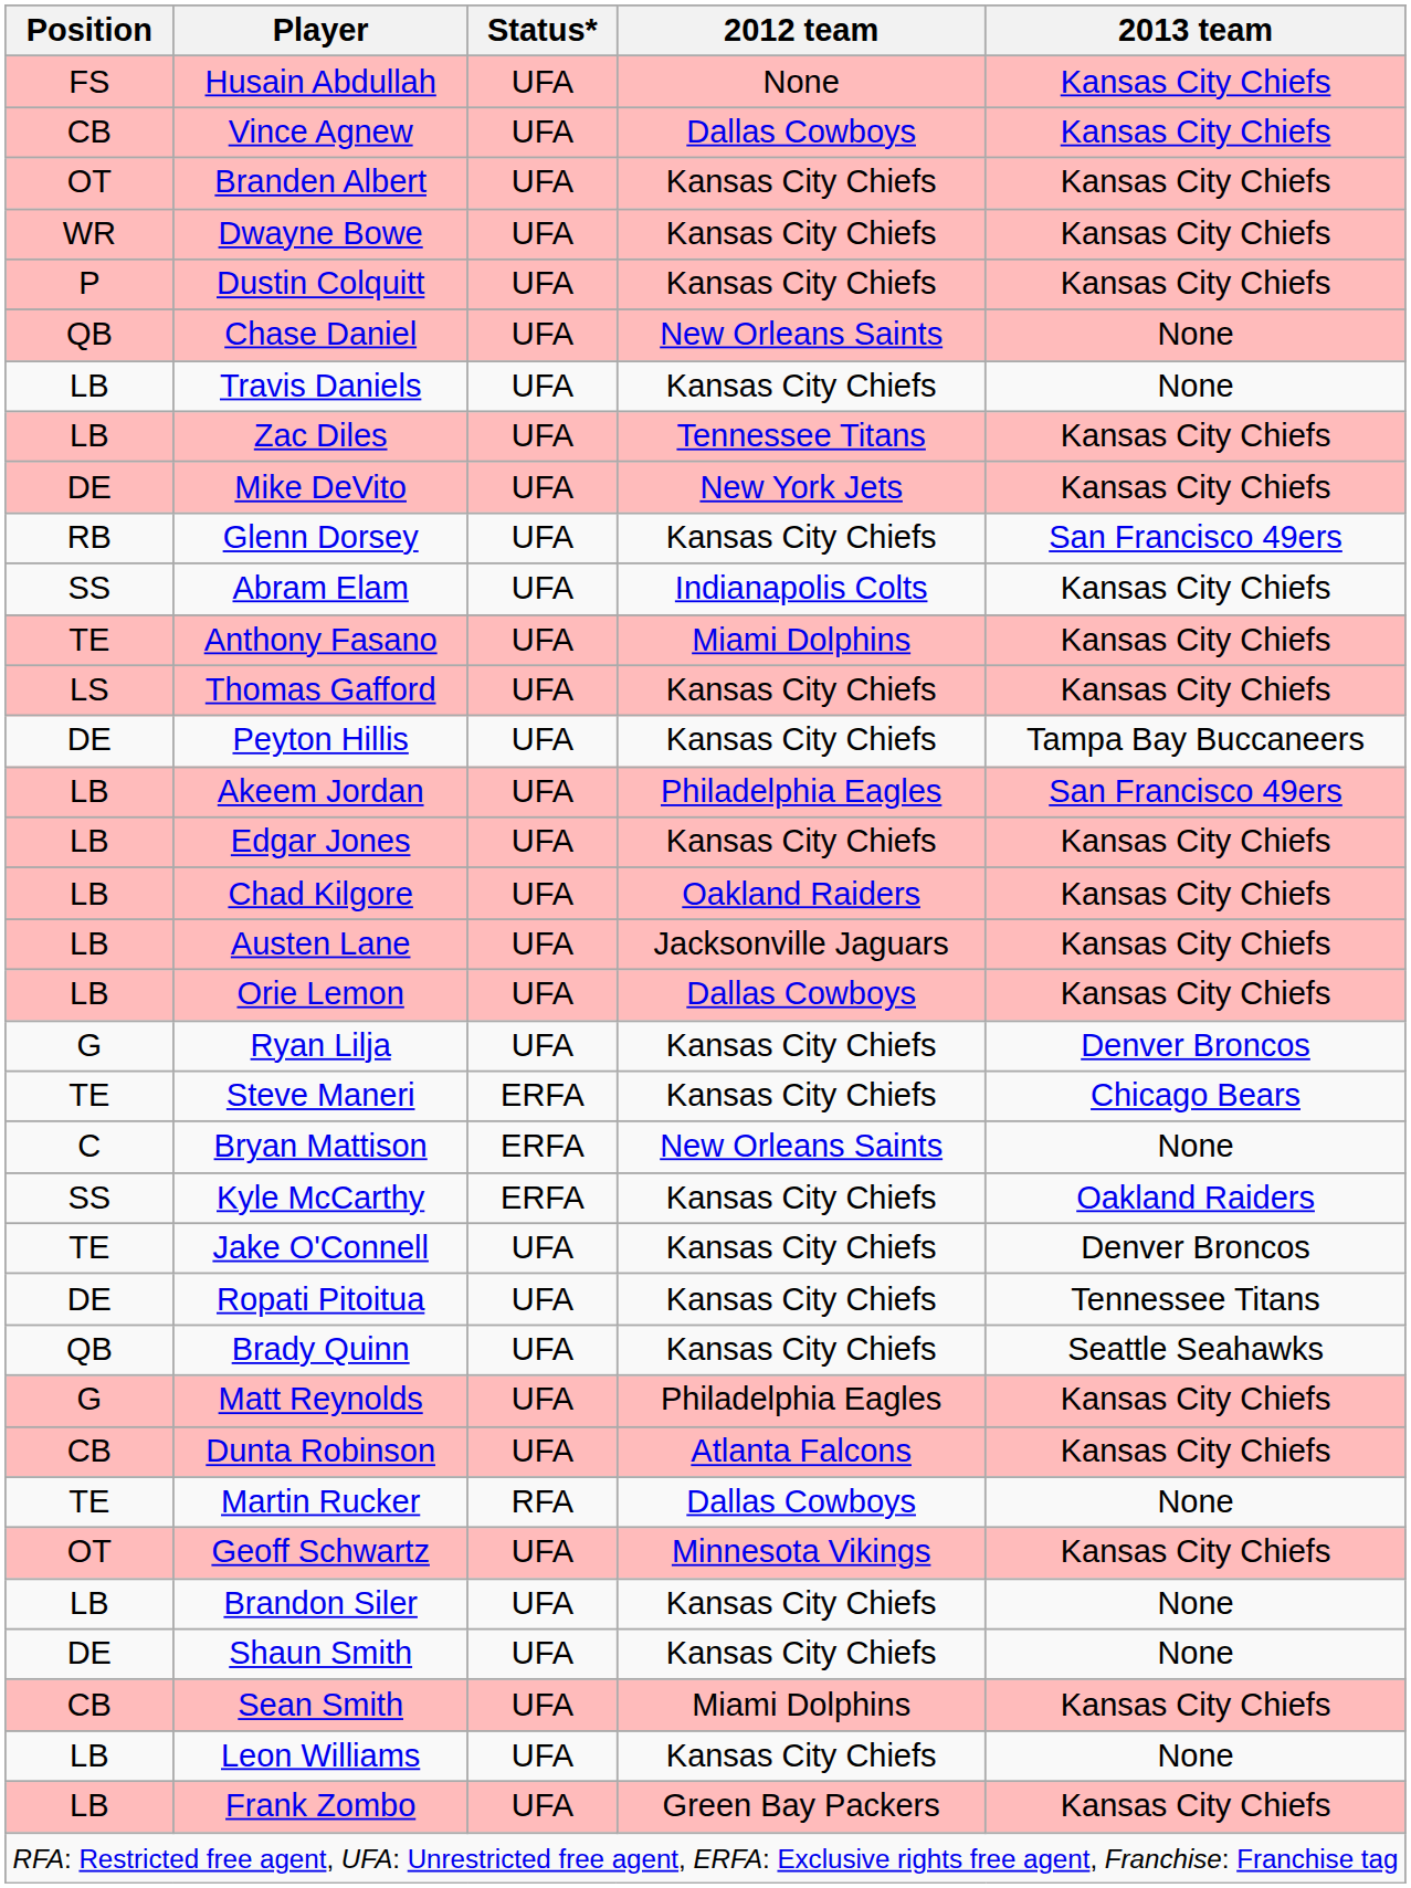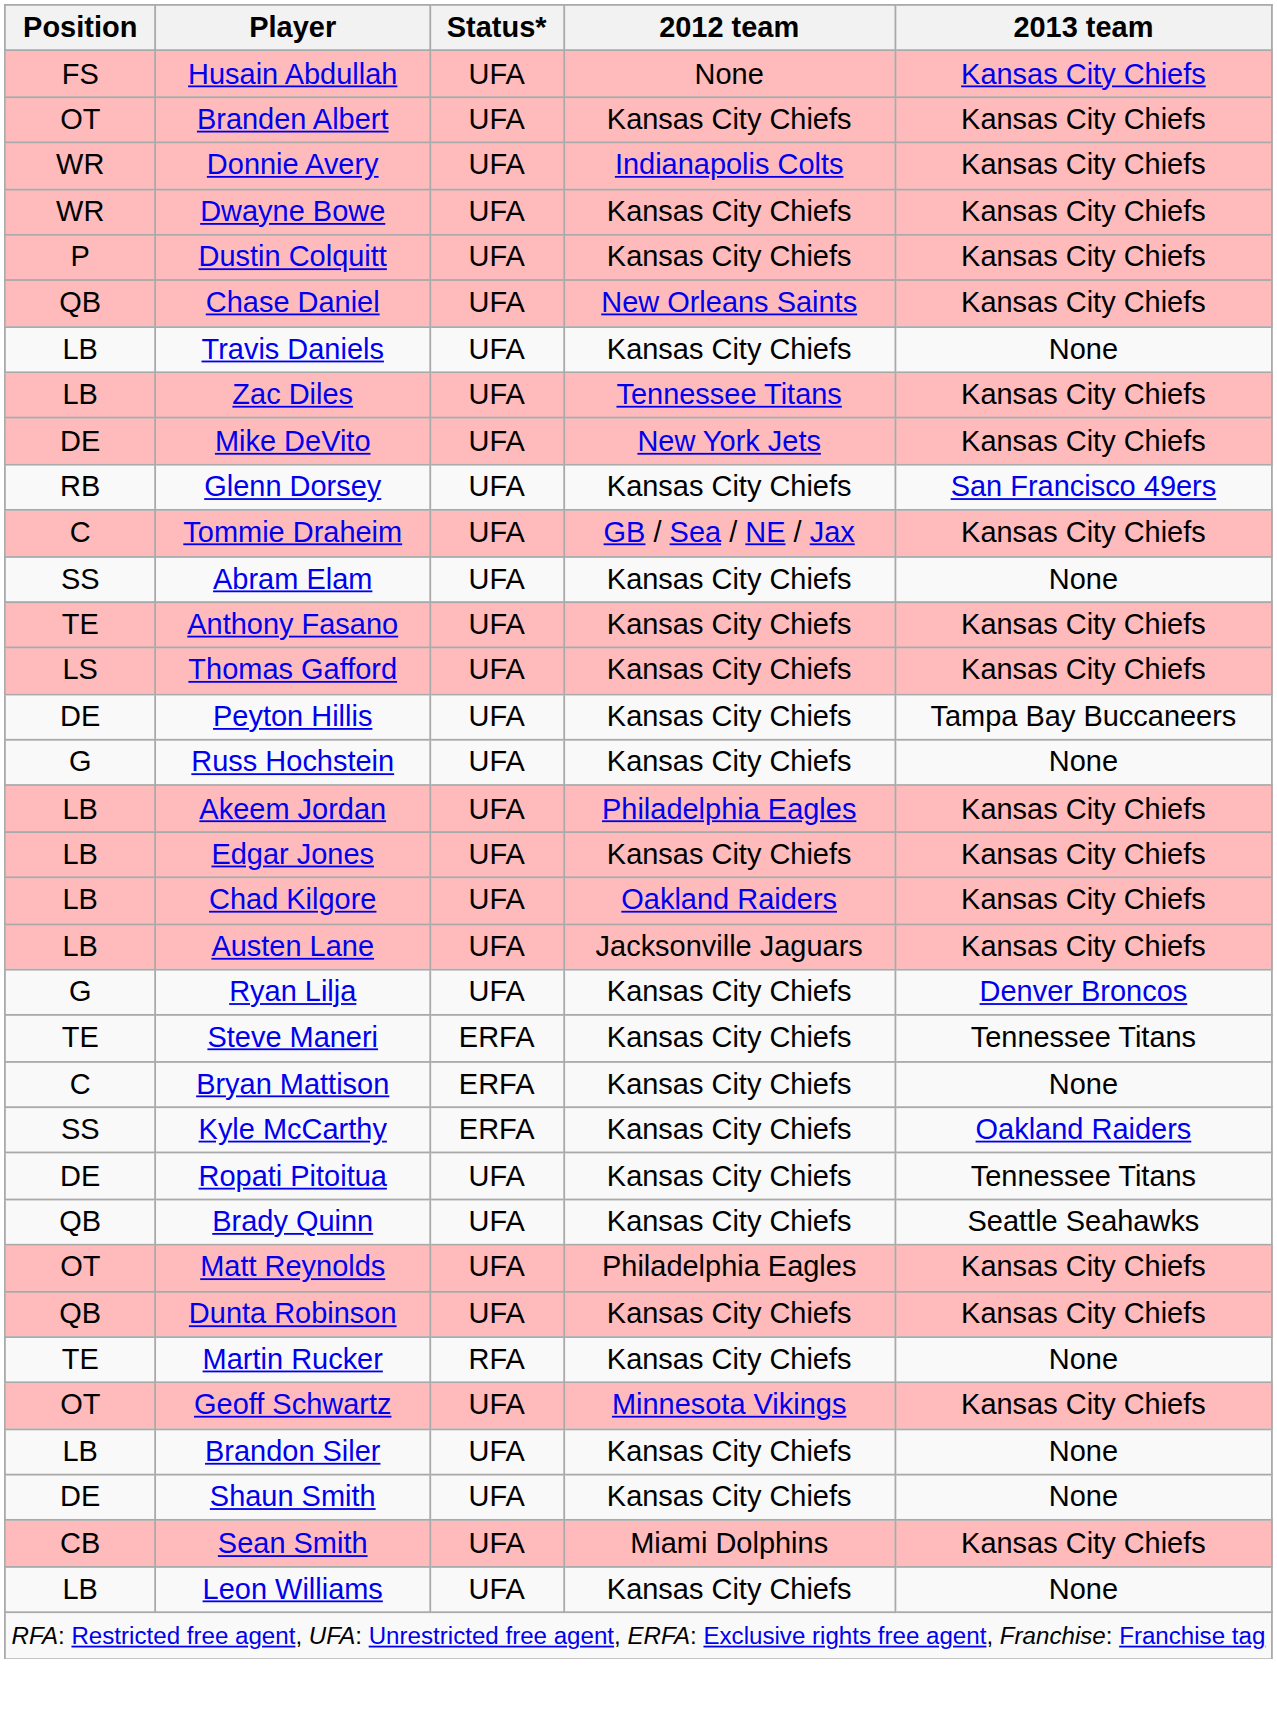- row: CB | Vince Agnew | UFA | Dallas Cowboys | Kansas City Chiefs
+ row: WR | Donnie Avery | UFA | Indianapolis Colts | Kansas City Chiefs
Chase Daniel | 2013 team: None -> Kansas City Chiefs
+ row: C | Tommie Draheim | UFA | GB / Sea / NE / Jax | Kansas City Chiefs
Abram Elam | 2012 team: Indianapolis Colts -> Kansas City Chiefs
Abram Elam | 2013 team: Kansas City Chiefs -> None
Anthony Fasano | 2012 team: Miami Dolphins -> Kansas City Chiefs
+ row: G | Russ Hochstein | UFA | Kansas City Chiefs | None
Akeem Jordan | 2013 team: San Francisco 49ers -> Kansas City Chiefs
- row: LB | Orie Lemon | UFA | Dallas Cowboys | Kansas City Chiefs
Steve Maneri | 2013 team: Chicago Bears -> Tennessee Titans
Bryan Mattison | 2012 team: New Orleans Saints -> Kansas City Chiefs
- row: TE | Jake O'Connell | UFA | Kansas City Chiefs | Denver Broncos
Matt Reynolds | Position: G -> OT
Dunta Robinson | Position: CB -> QB
Dunta Robinson | 2012 team: Atlanta Falcons -> Kansas City Chiefs
Martin Rucker | 2012 team: Dallas Cowboys -> Kansas City Chiefs
- row: LB | Frank Zombo | UFA | Green Bay Packers | Kansas City Chiefs
